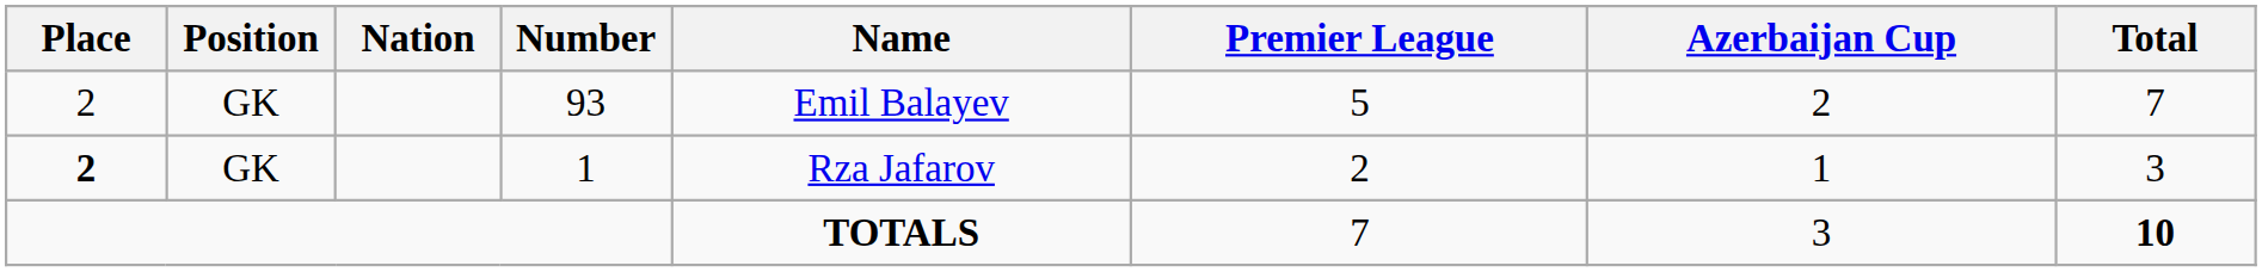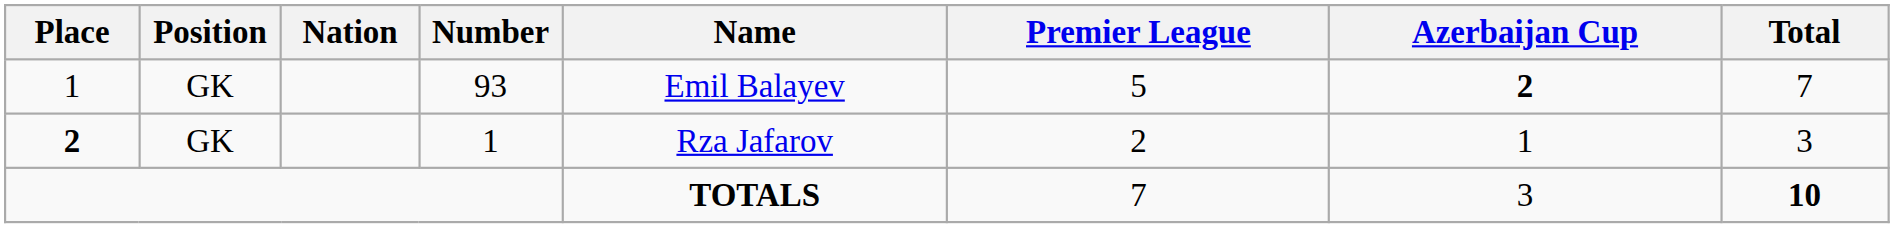row 2 | Place: 2 -> 1
row 2 | Azerbaijan Cup: normal -> bold
